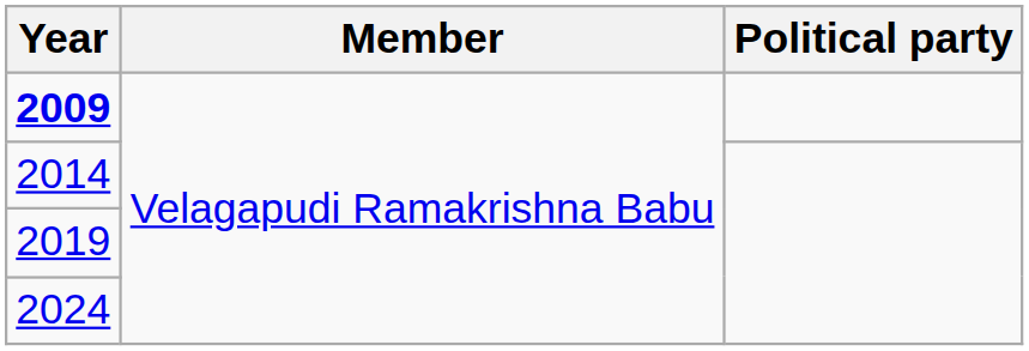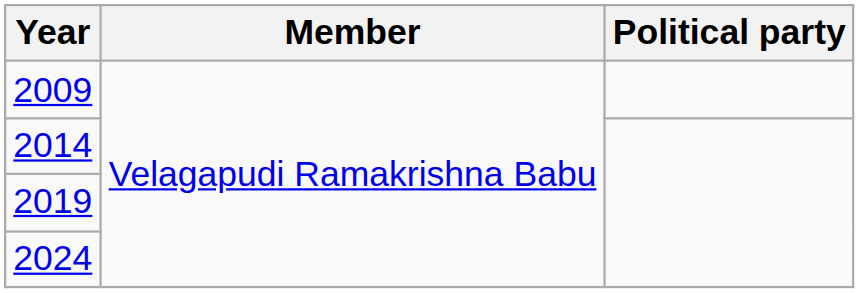2009 | Year: bold -> normal
